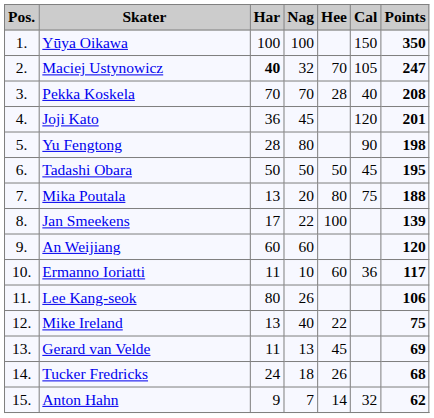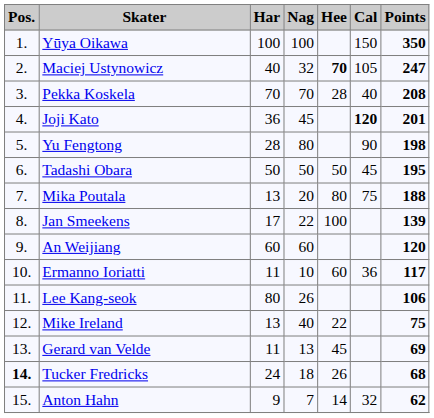Maciej Ustynowicz | Har: bold -> normal
Maciej Ustynowicz | Hee: normal -> bold
Joji Kato | Cal: normal -> bold
Tucker Fredricks | Pos.: normal -> bold
